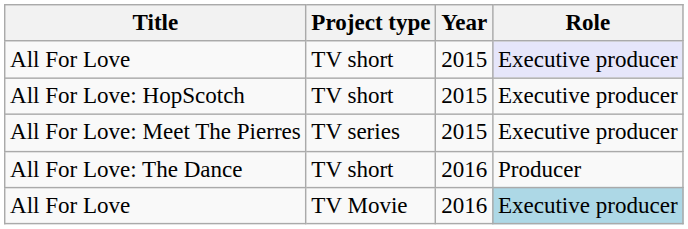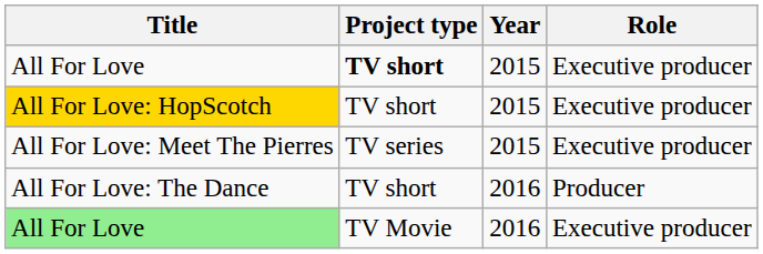row 2 | Project type: normal -> bold
row 2 | Role: lavender background -> no background
row 3 | Title: no background -> gold background
row 6 | Title: no background -> lightgreen background
row 6 | Role: lightblue background -> no background
